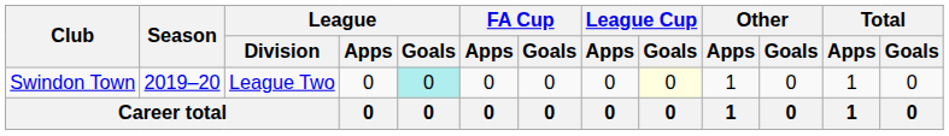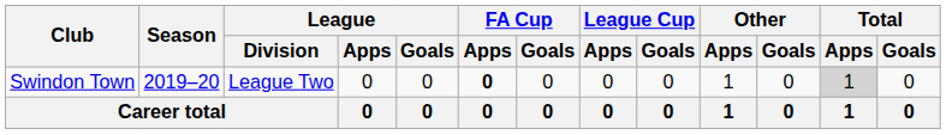Swindon Town | League / Goals: paleturquoise background -> no background
Swindon Town | FA Cup / Apps: normal -> bold
Swindon Town | League Cup / Goals: lightyellow background -> no background
Swindon Town | Total / Apps: no background -> lightgrey background
